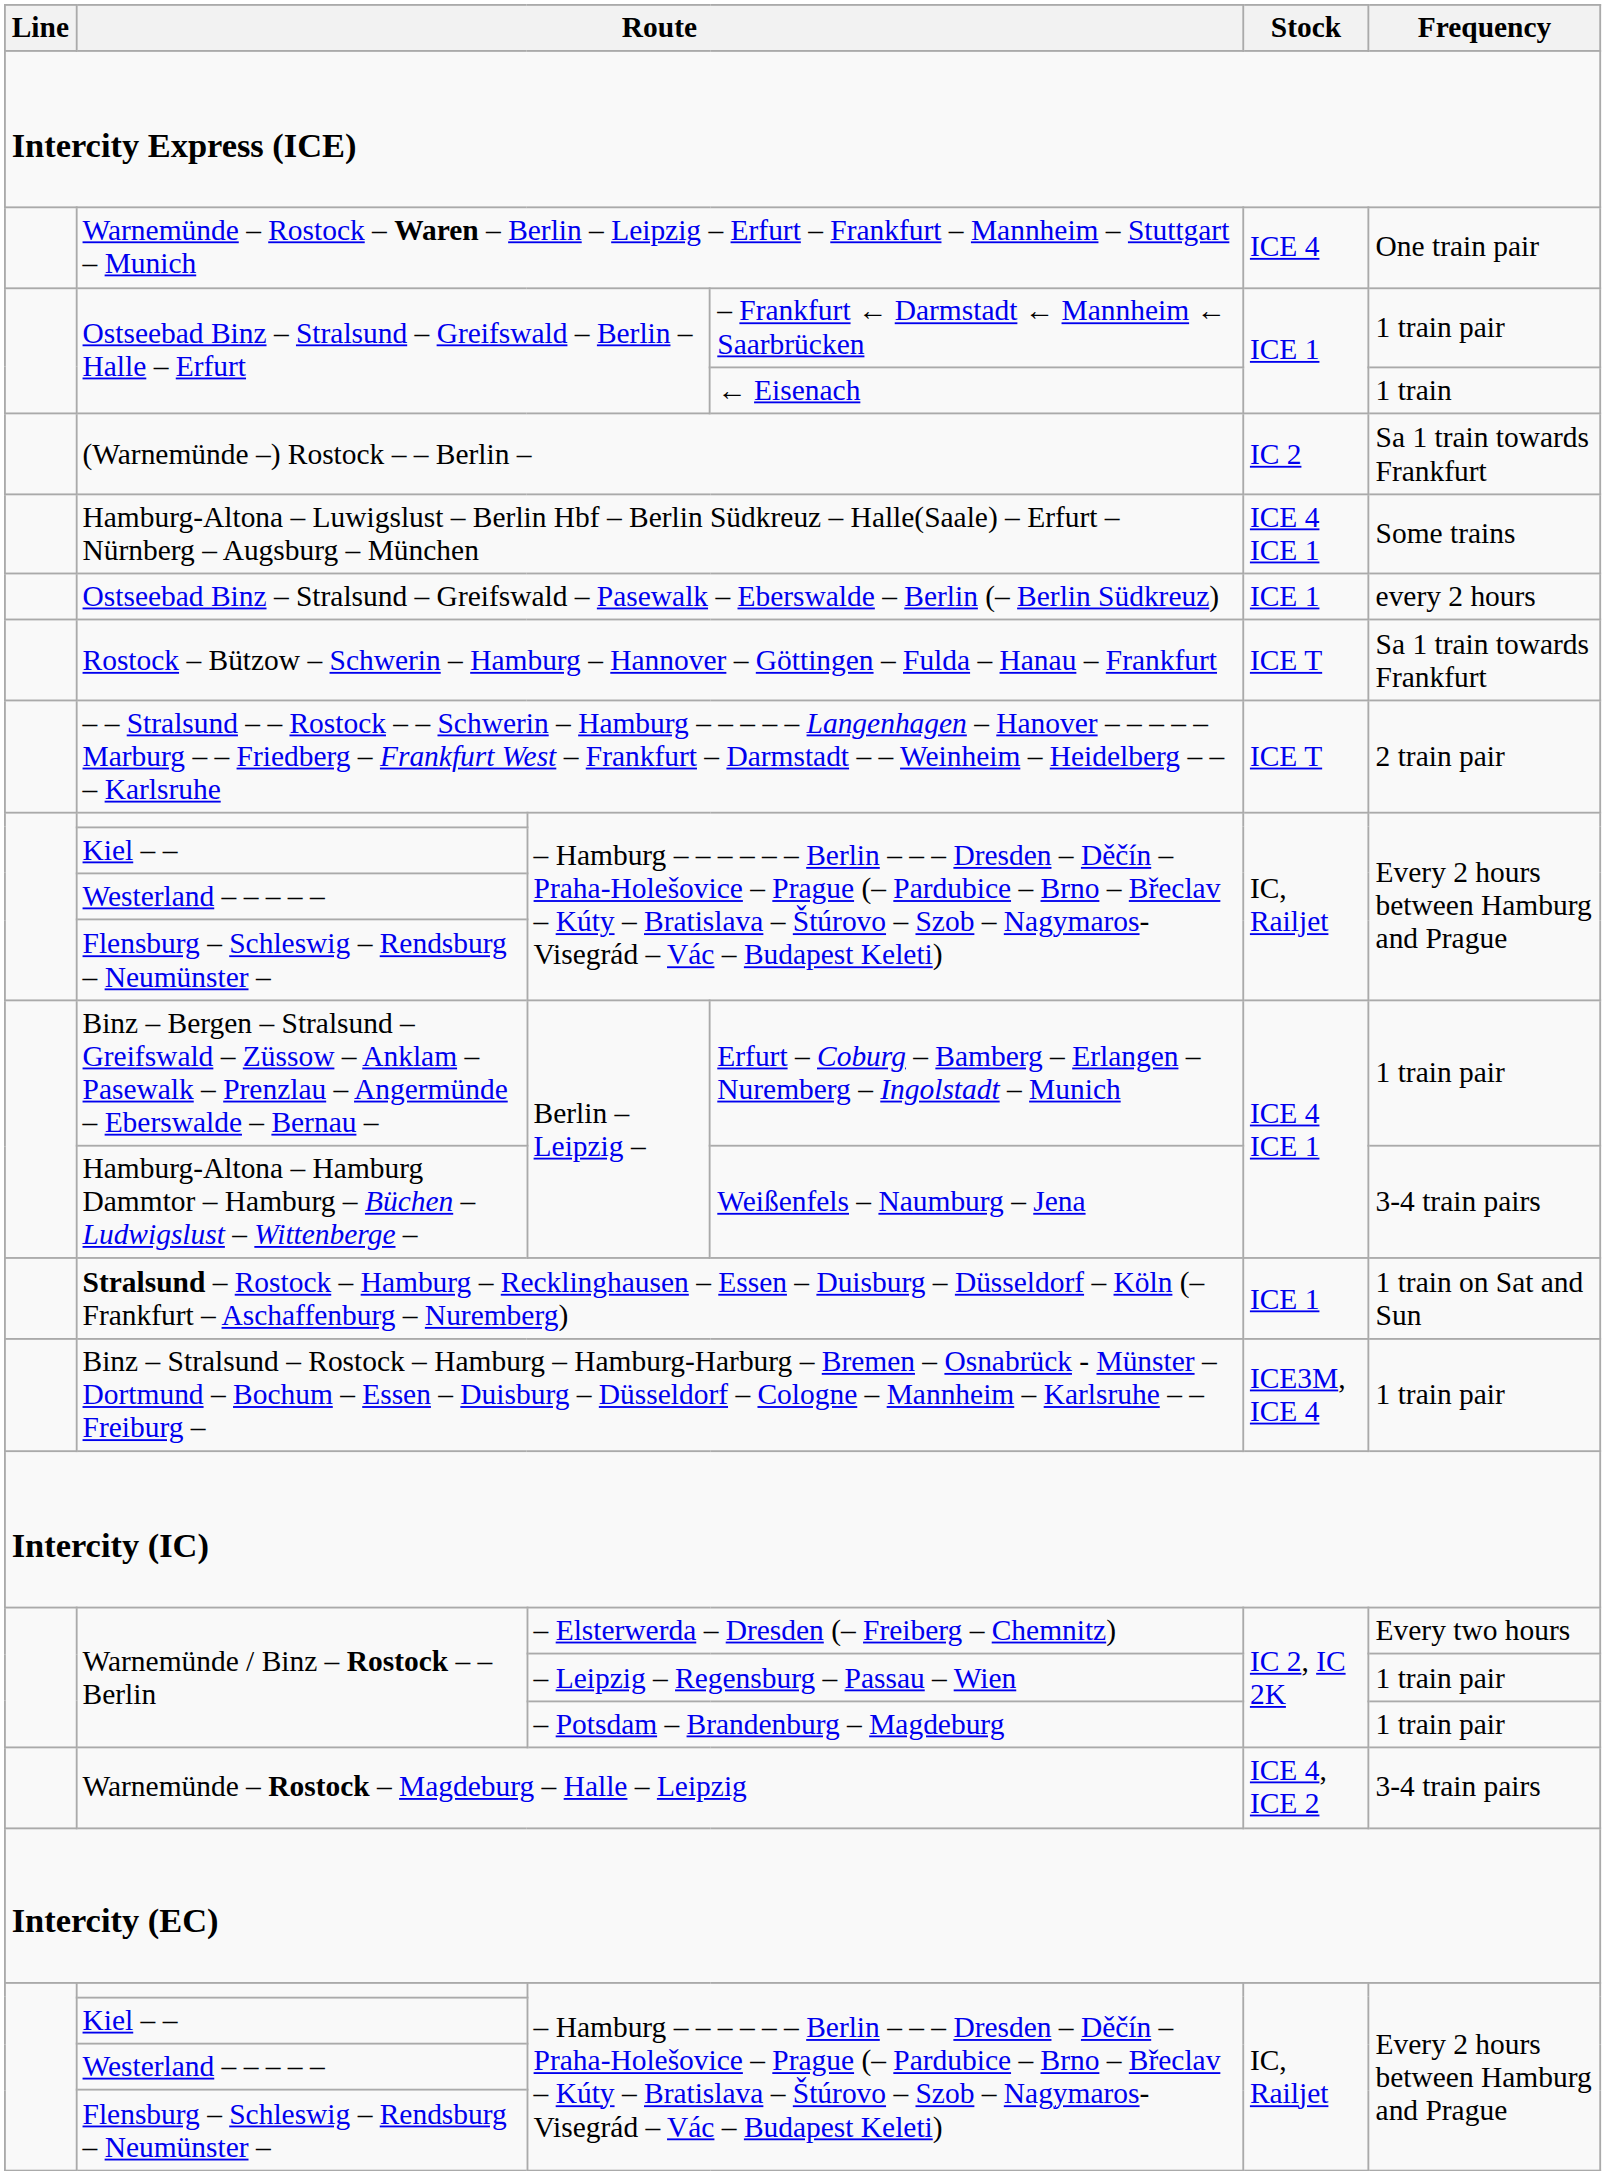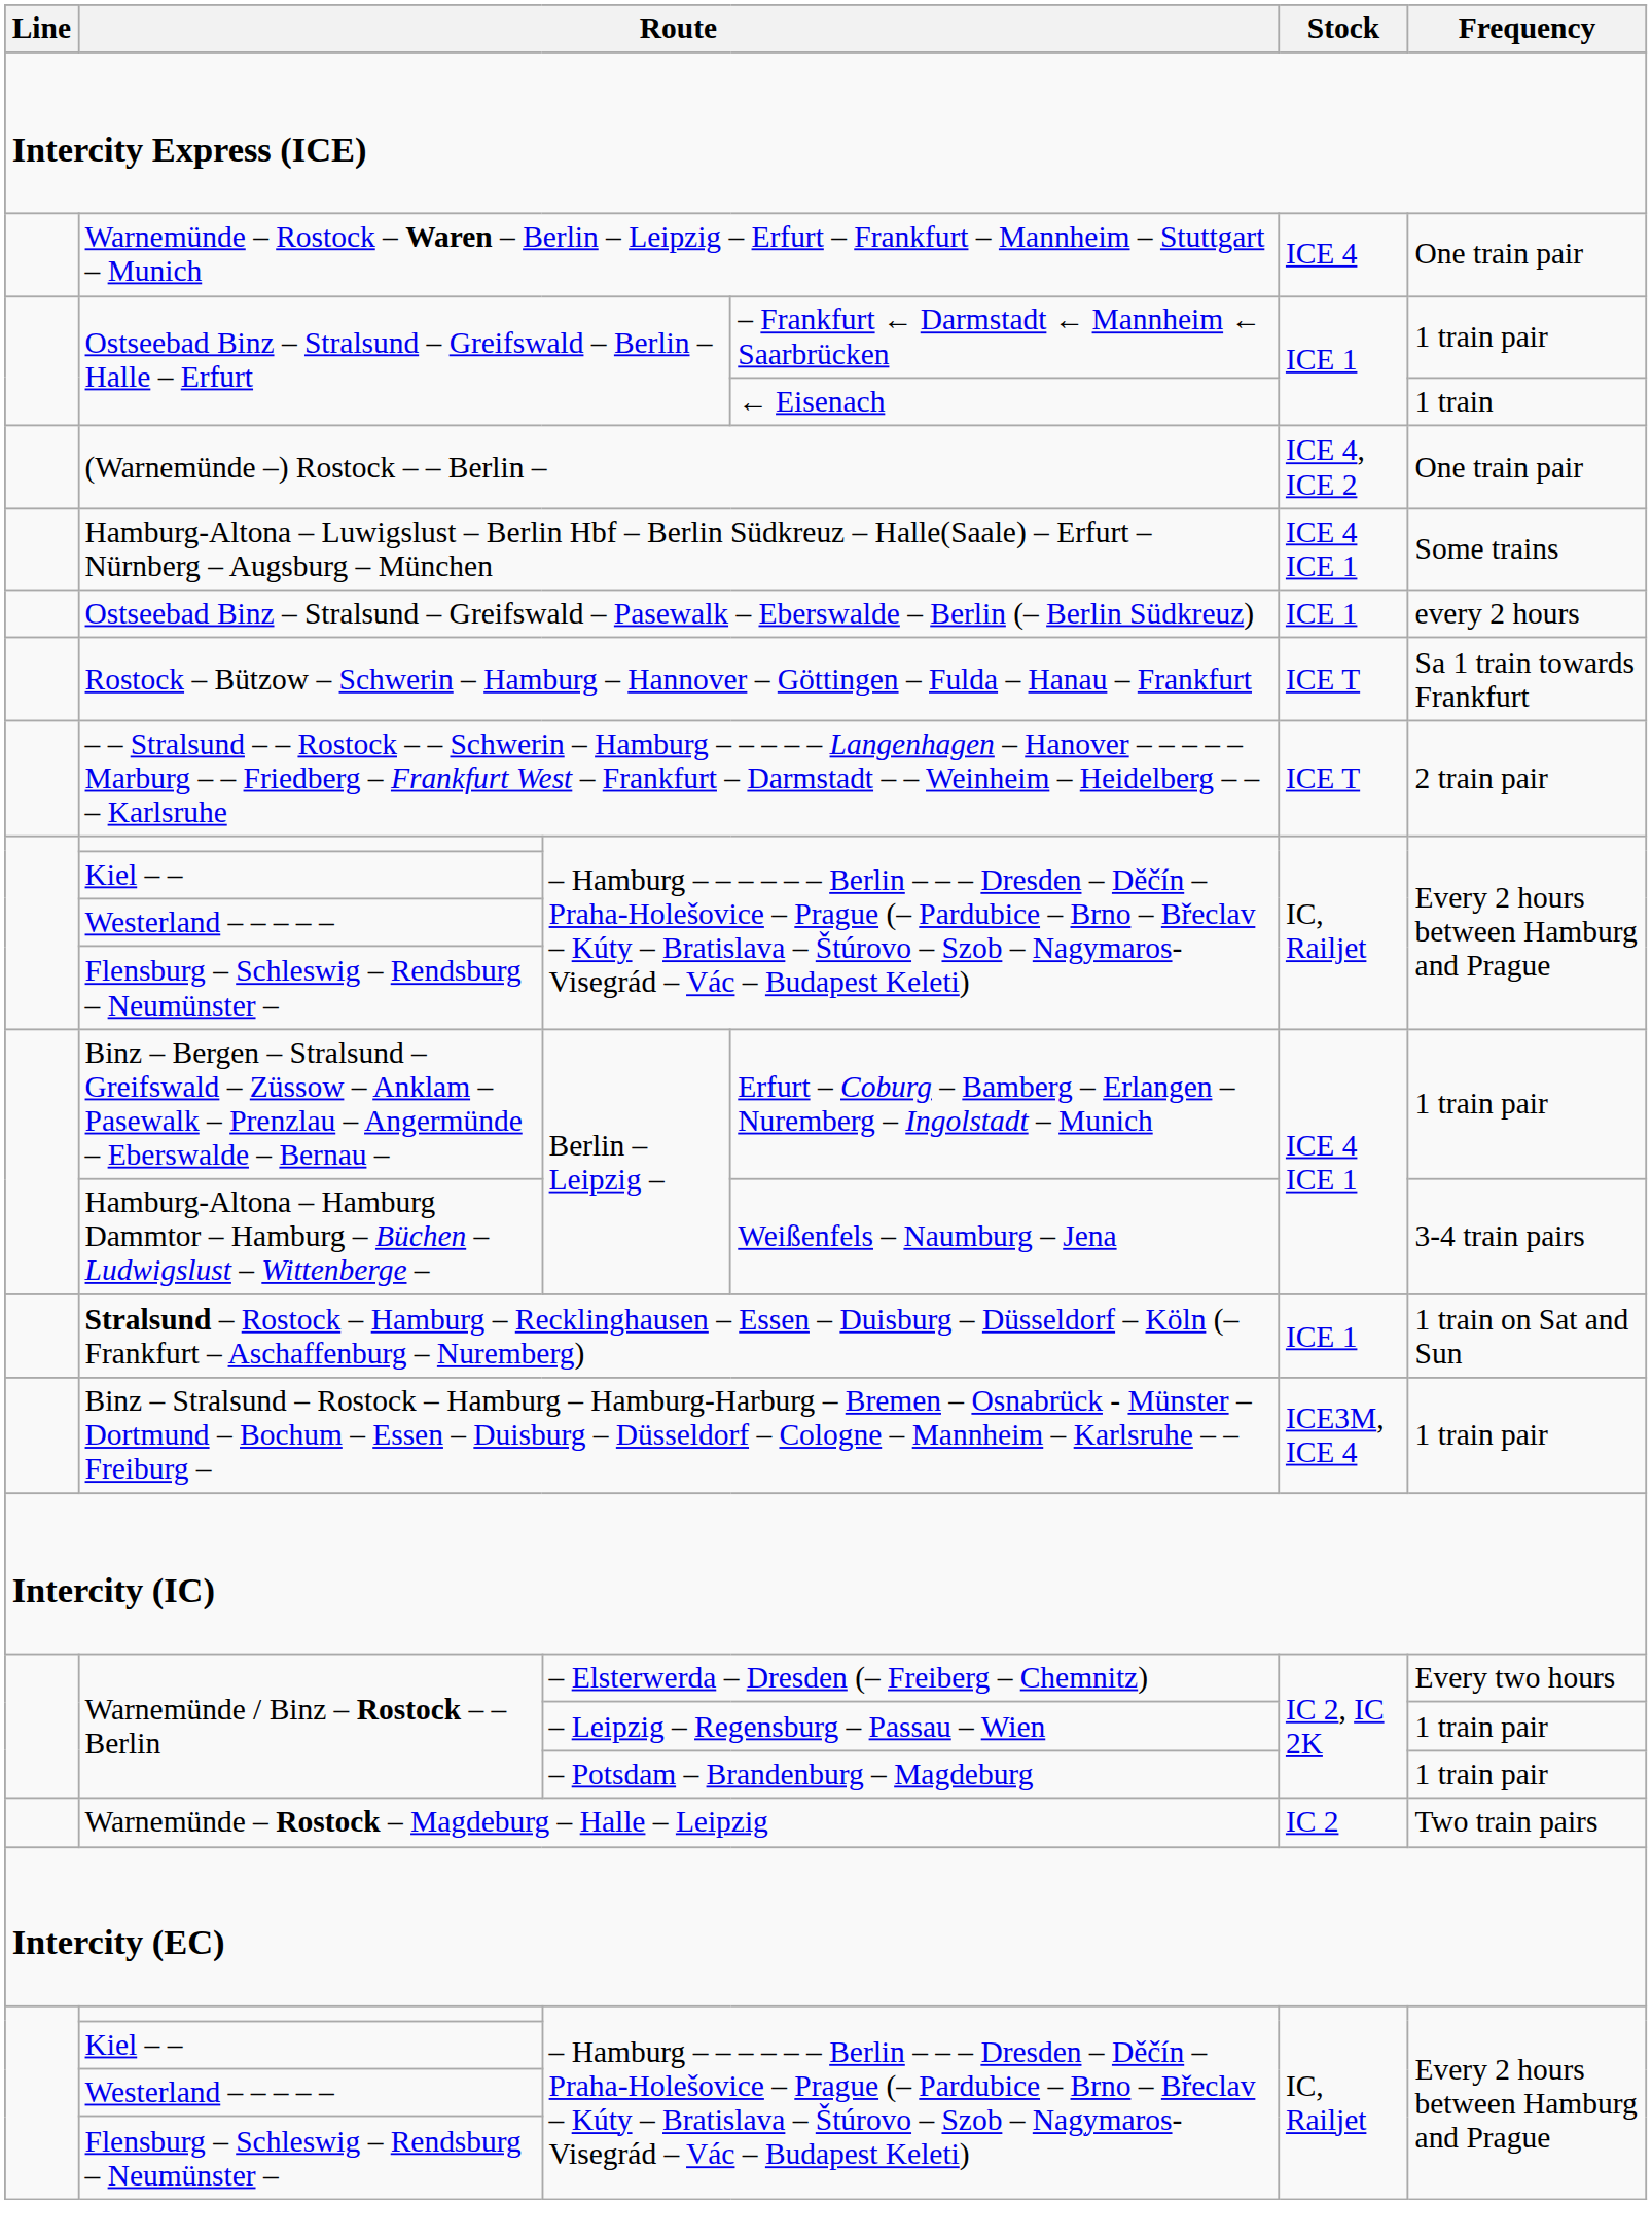(Warnemünde –) Rostock – – Berlin – | Stock: IC 2 -> ICE 4, ICE 2
(Warnemünde –) Rostock – – Berlin – | Frequency: Sa 1 train towards Frankfurt -> One train pair
Warnemünde – Rostock – Magdeburg – Halle – Leipzig | Stock: ICE 4, ICE 2 -> IC 2
Warnemünde – Rostock – Magdeburg – Halle – Leipzig | Frequency: 3-4 train pairs -> Two train pairs
